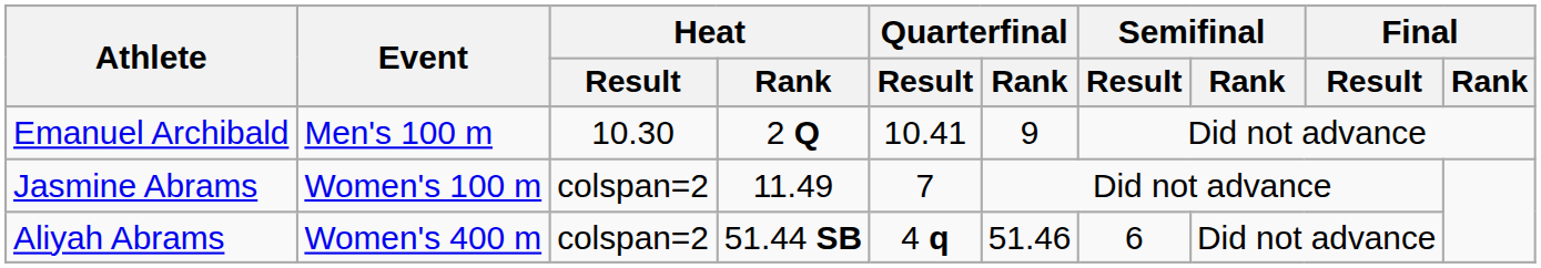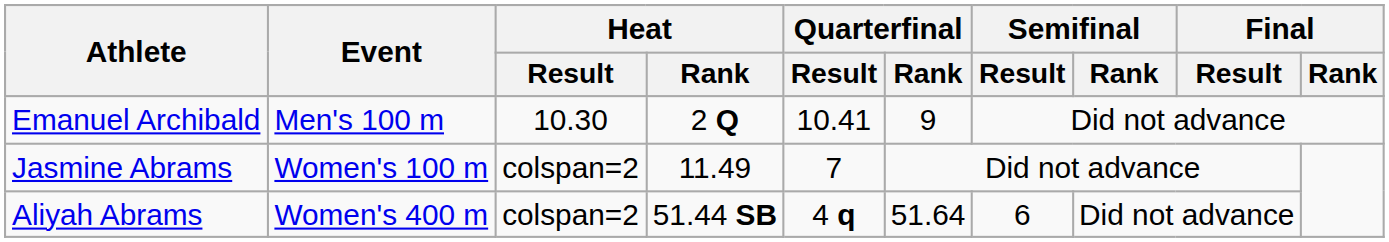Aliyah Abrams | Quarterfinal / Rank: 51.46 -> 51.64
